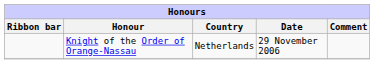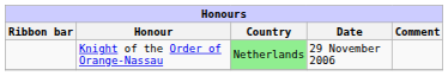Knight of the Order of Orange-Nassau | Country: no background -> lightgreen background
